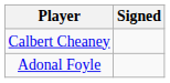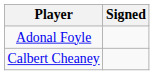rows swapped: Adonal Foyle <-> Calbert Cheaney
